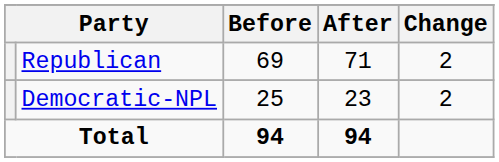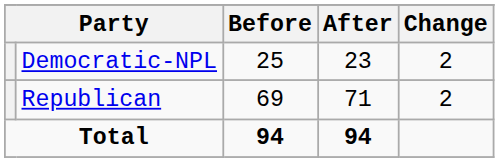rows swapped: Republican <-> Democratic-NPL
